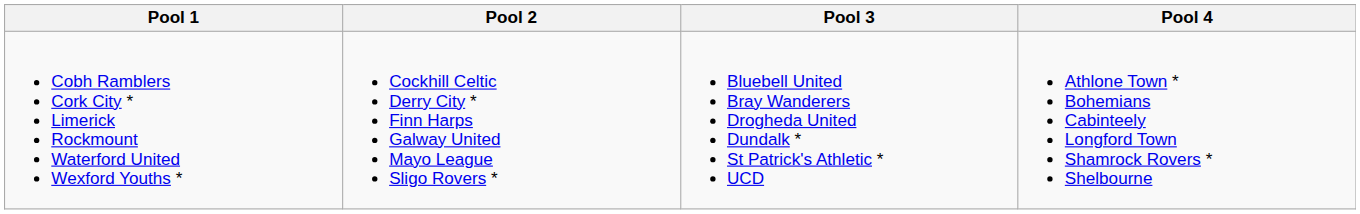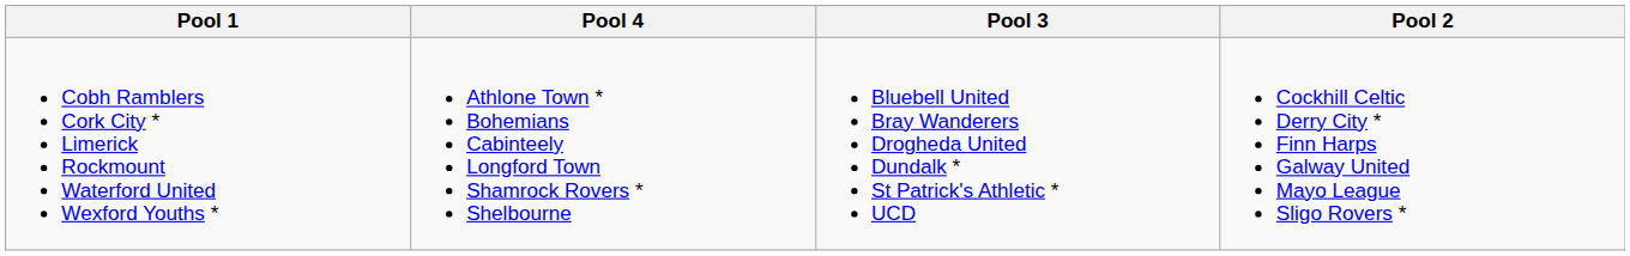columns swapped: Pool 2 <-> Pool 4
